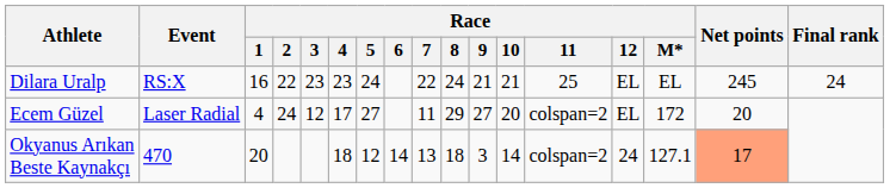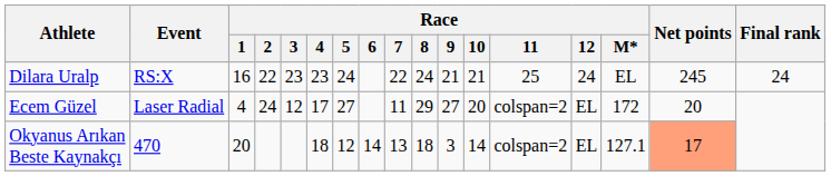Dilara Uralp | Race / 12: EL -> 24
Okyanus Arıkan Beste Kaynakçı | Race / 12: 24 -> EL
